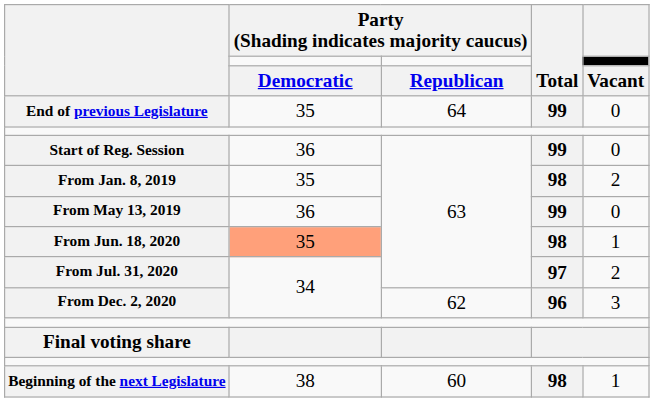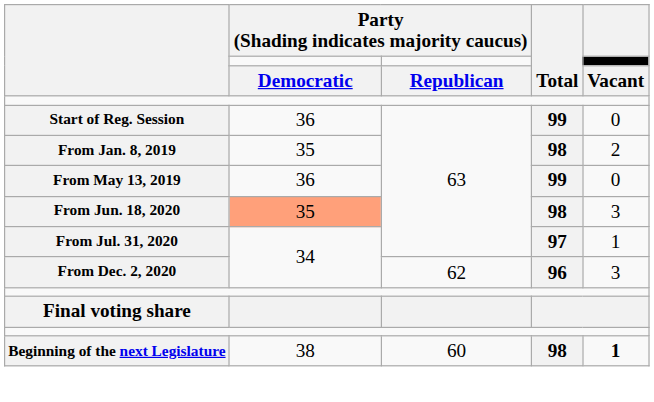- row: End of previous Legislature | 35 | 64 | 99 | 0
From Jun. 18, 2020 | column 5: 1 -> 3
From Jul. 31, 2020 | column 5: 2 -> 1
Beginning of the next Legislature | column 5: normal -> bold
